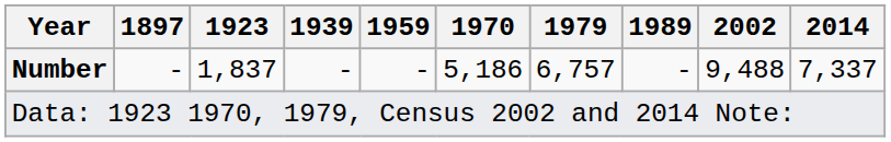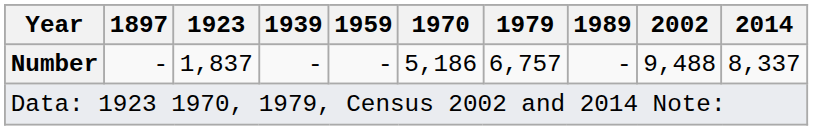Number | 2014: 7,337 -> 8,337
